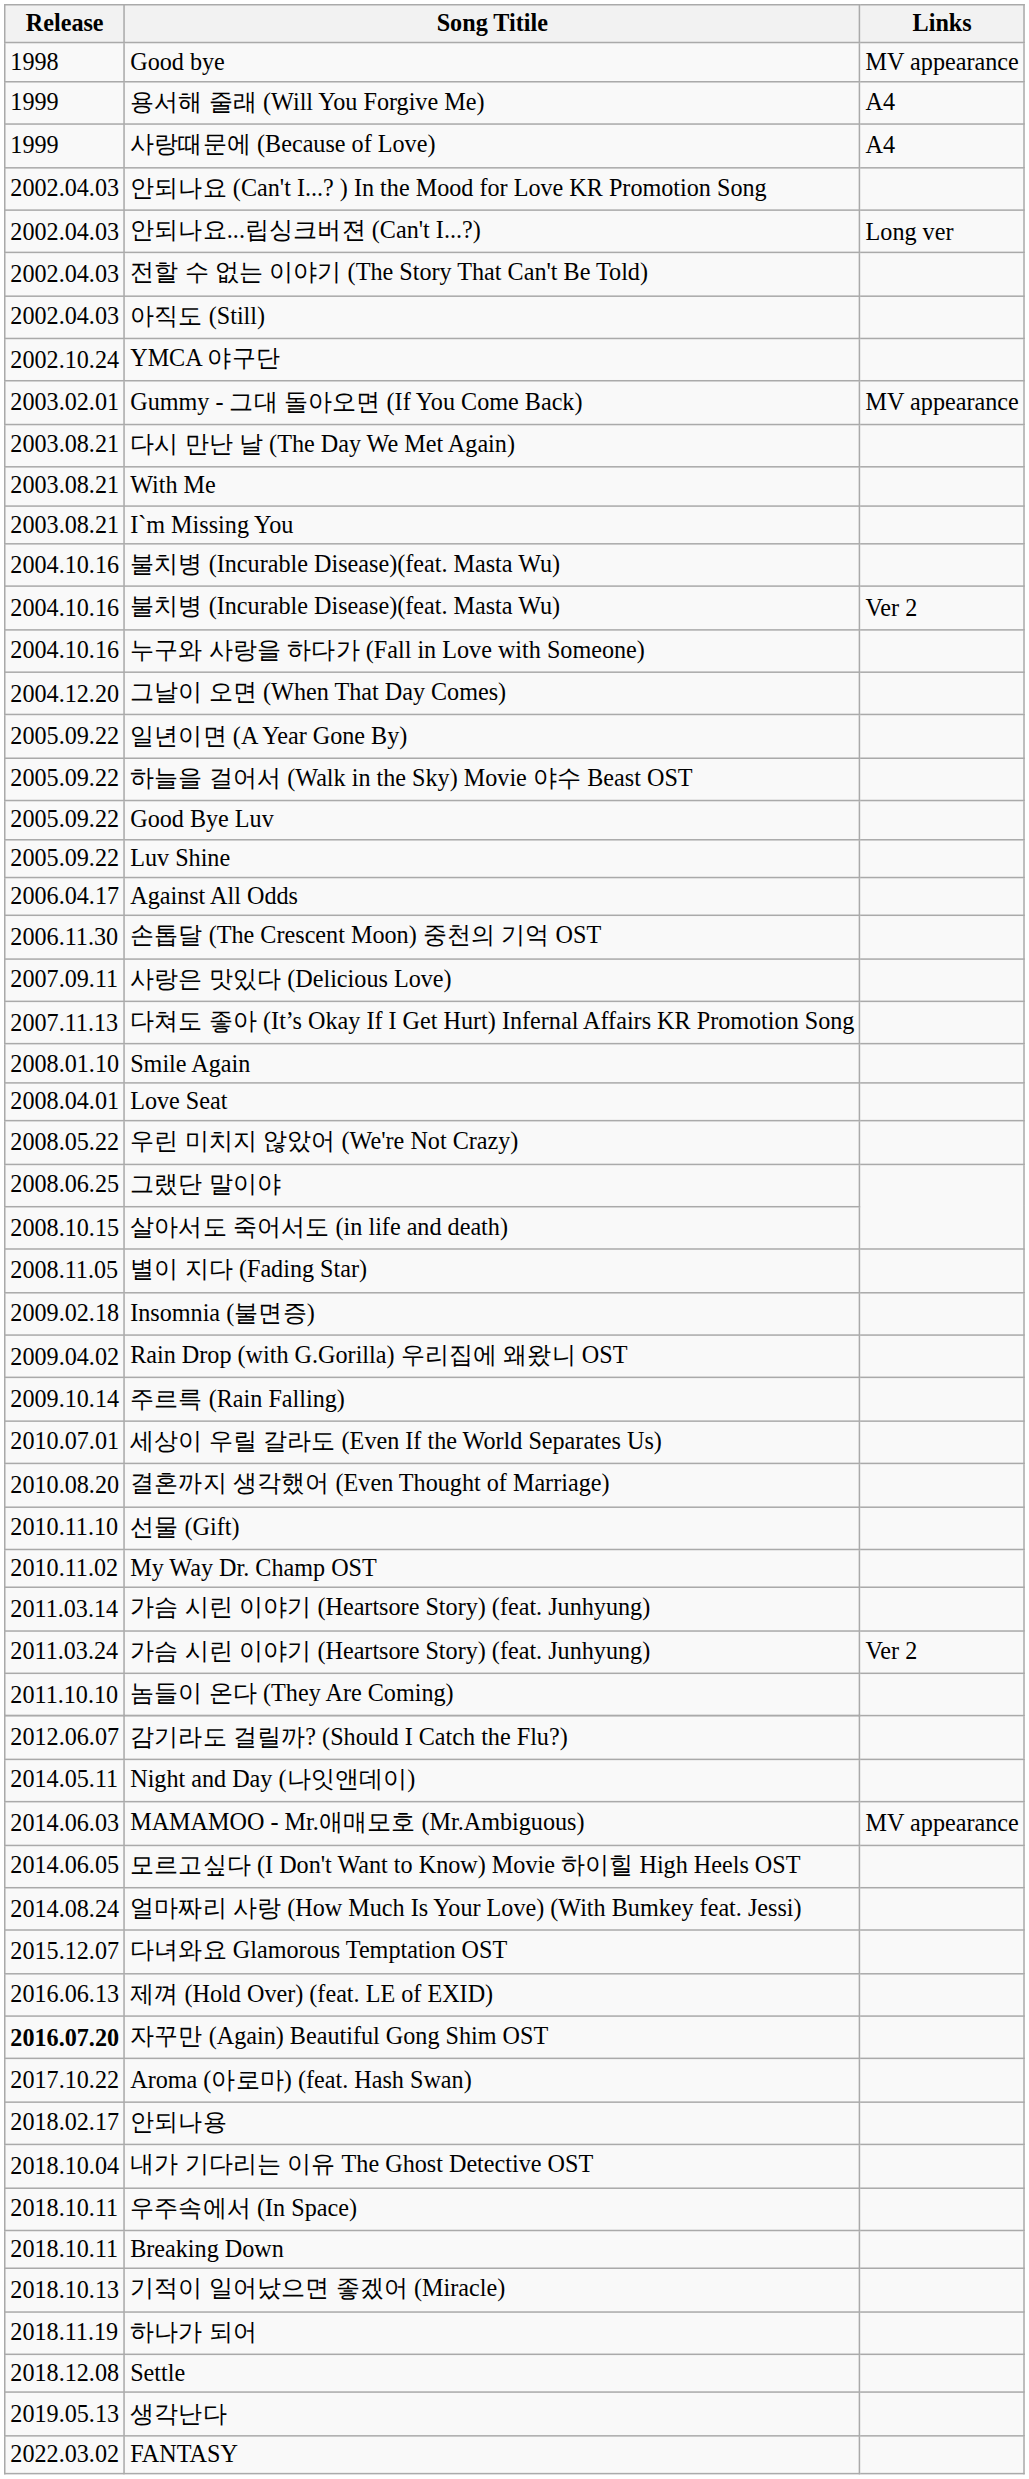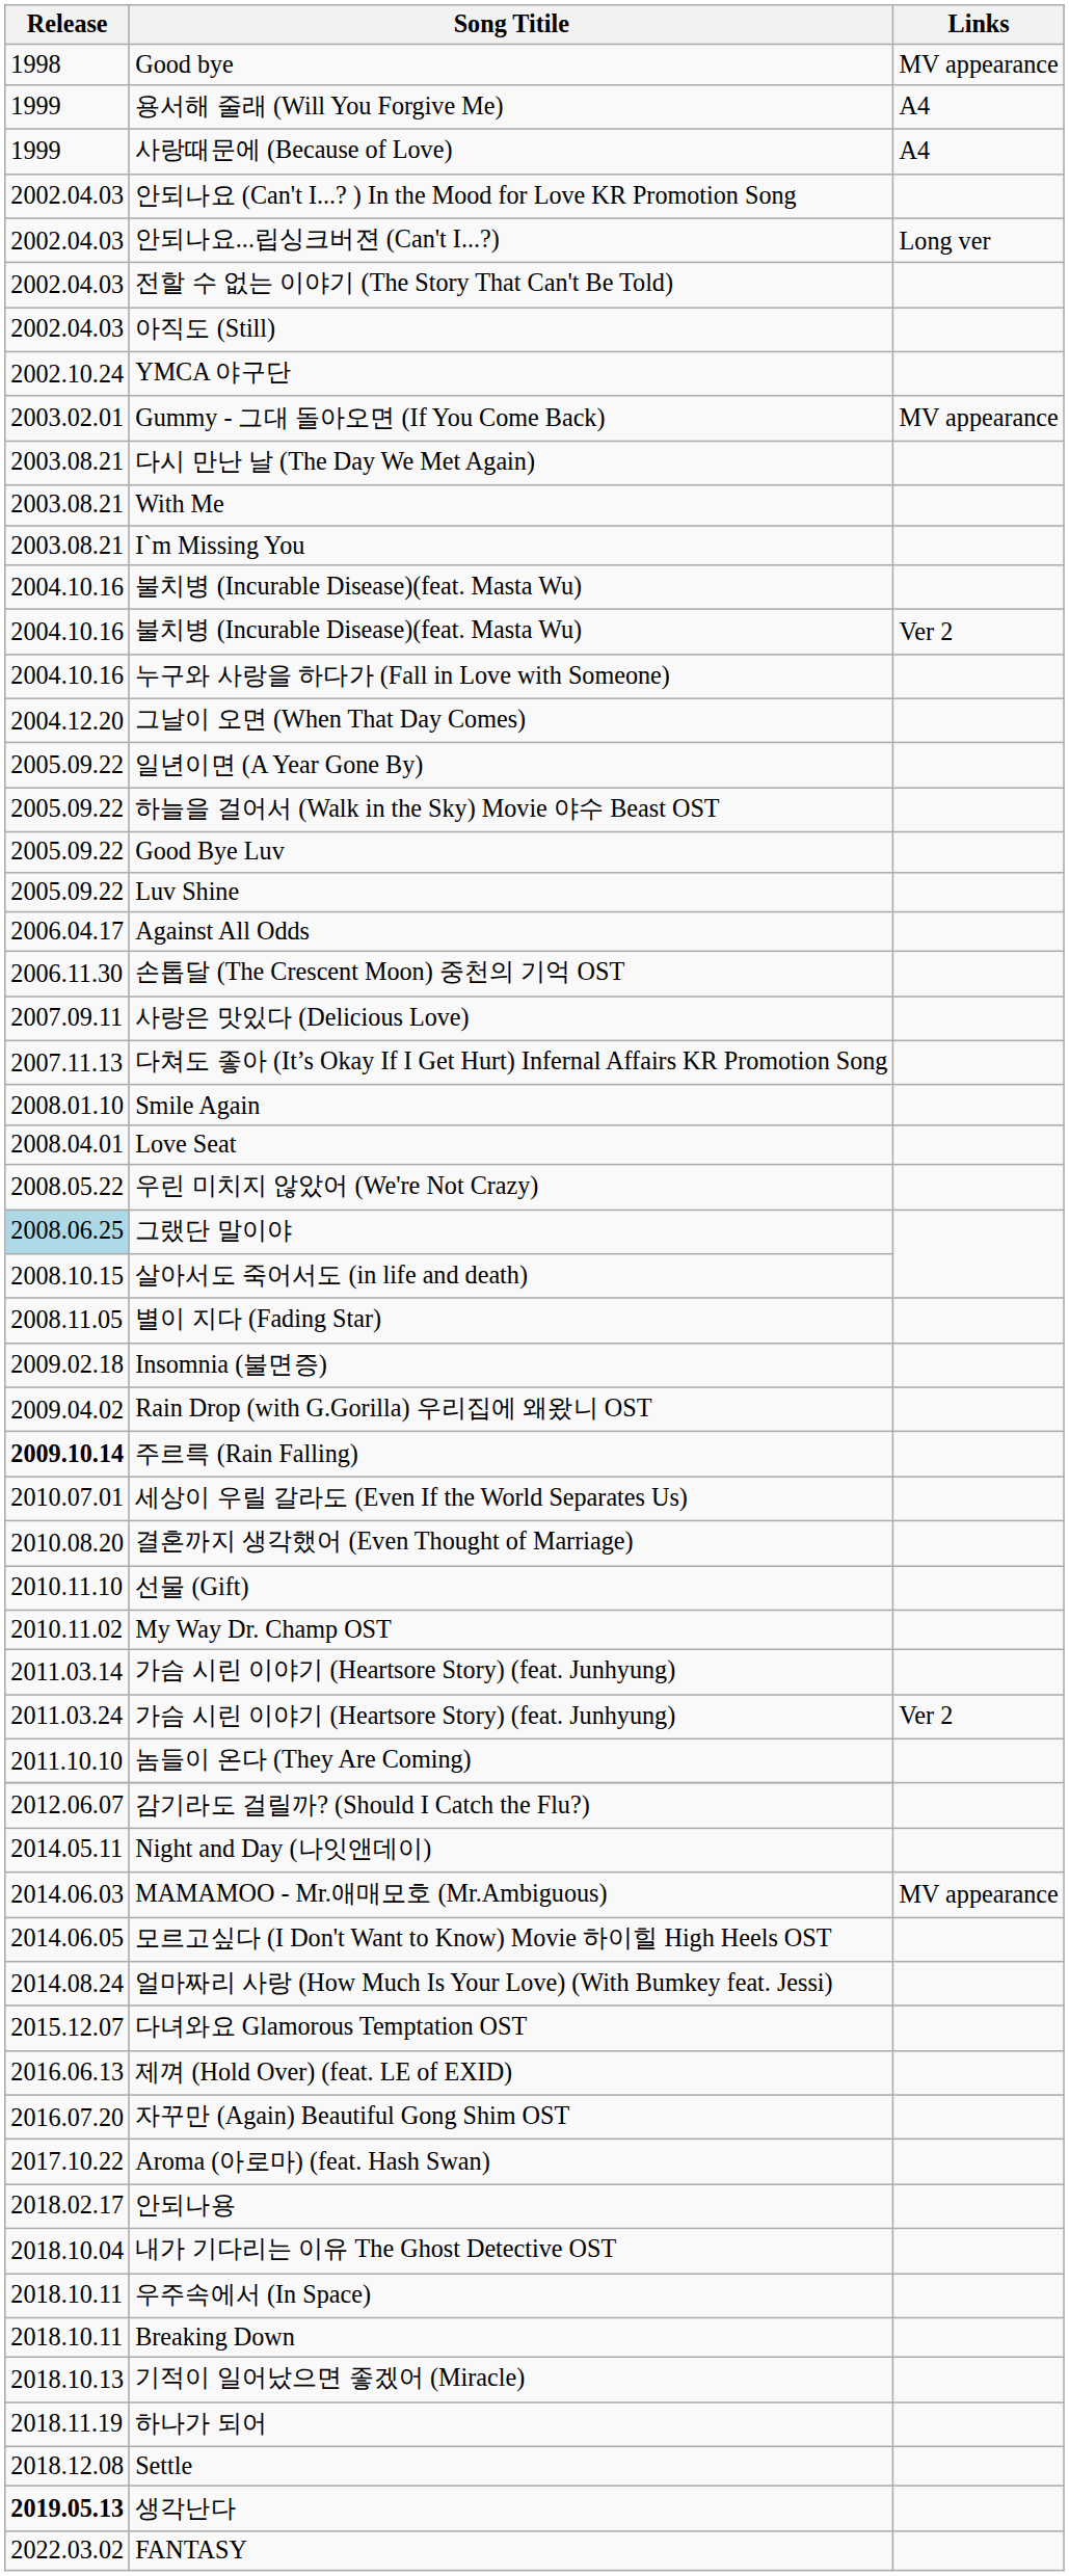그랬단 말이야 | Release: no background -> lightblue background
주르륵 (Rain Falling) | Release: normal -> bold
자꾸만 (Again) Beautiful Gong Shim OST | Release: bold -> normal
생각난다 | Release: normal -> bold
